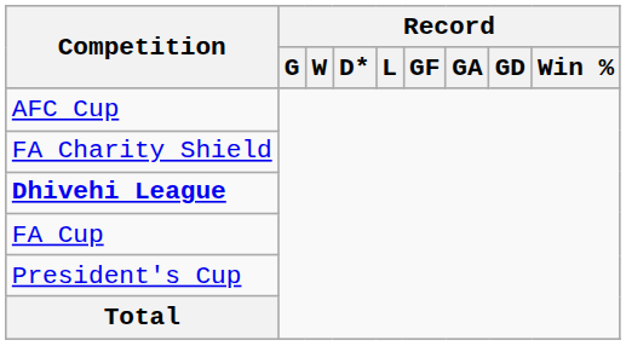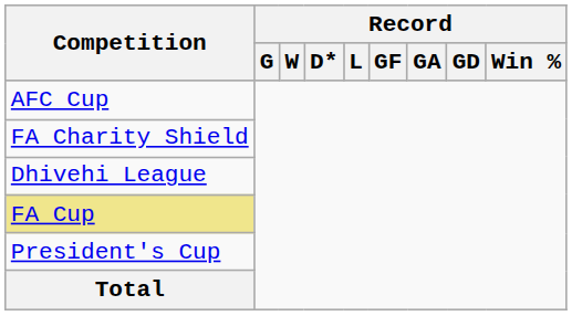Dhivehi League | Competition: bold -> normal
FA Cup | Competition: no background -> khaki background
